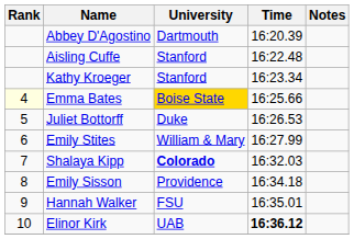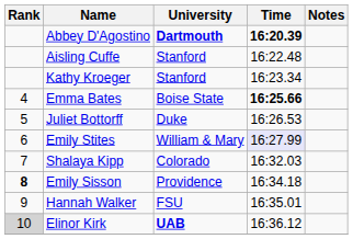Abbey D'Agostino | University: normal -> bold
Abbey D'Agostino | Time: normal -> bold
Emma Bates | Rank: lightyellow background -> no background
Emma Bates | University: gold background -> no background
Emma Bates | Time: normal -> bold
Emily Stites | Time: no background -> lavender background
Shalaya Kipp | University: bold -> normal
Emily Sisson | Rank: normal -> bold
Elinor Kirk | Rank: no background -> lightgrey background
Elinor Kirk | University: normal -> bold
Elinor Kirk | Time: bold -> normal
